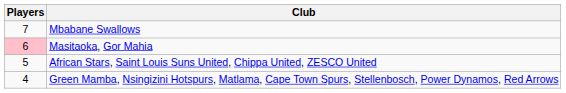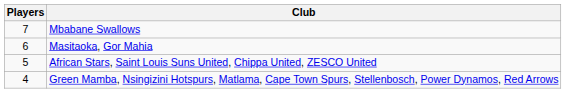Masitaoka, Gor Mahia | Players: pink background -> no background
